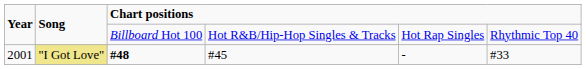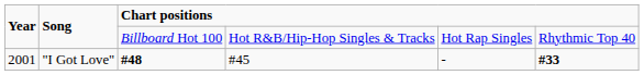2001 | Song: khaki background -> no background
2001 | column 6: normal -> bold
